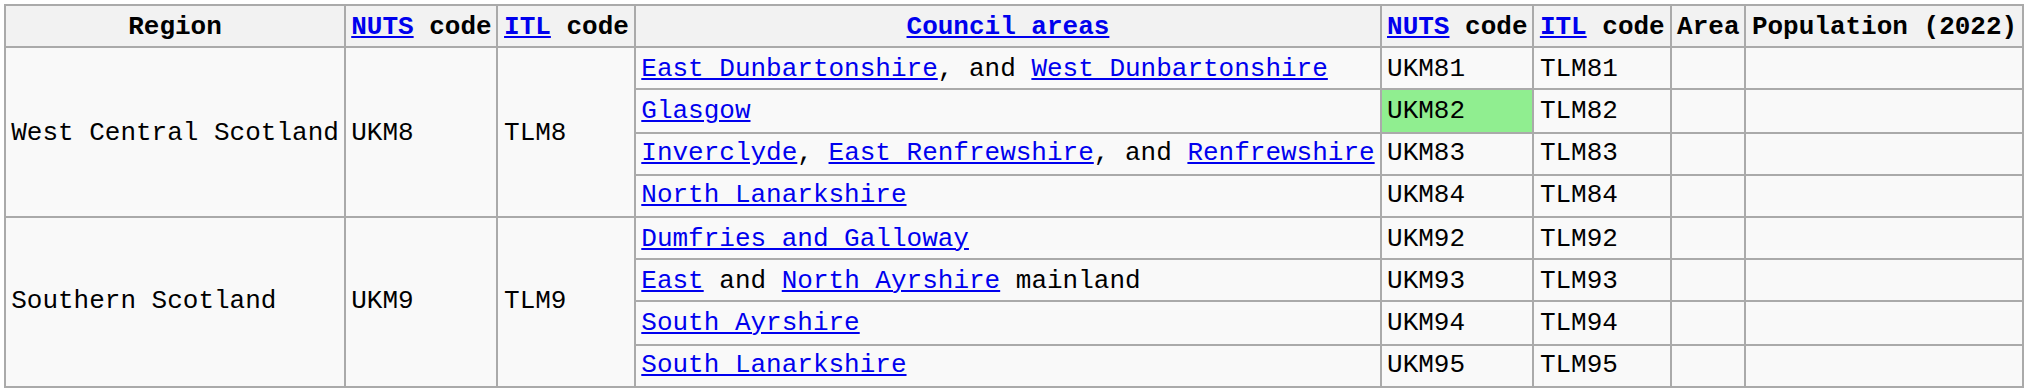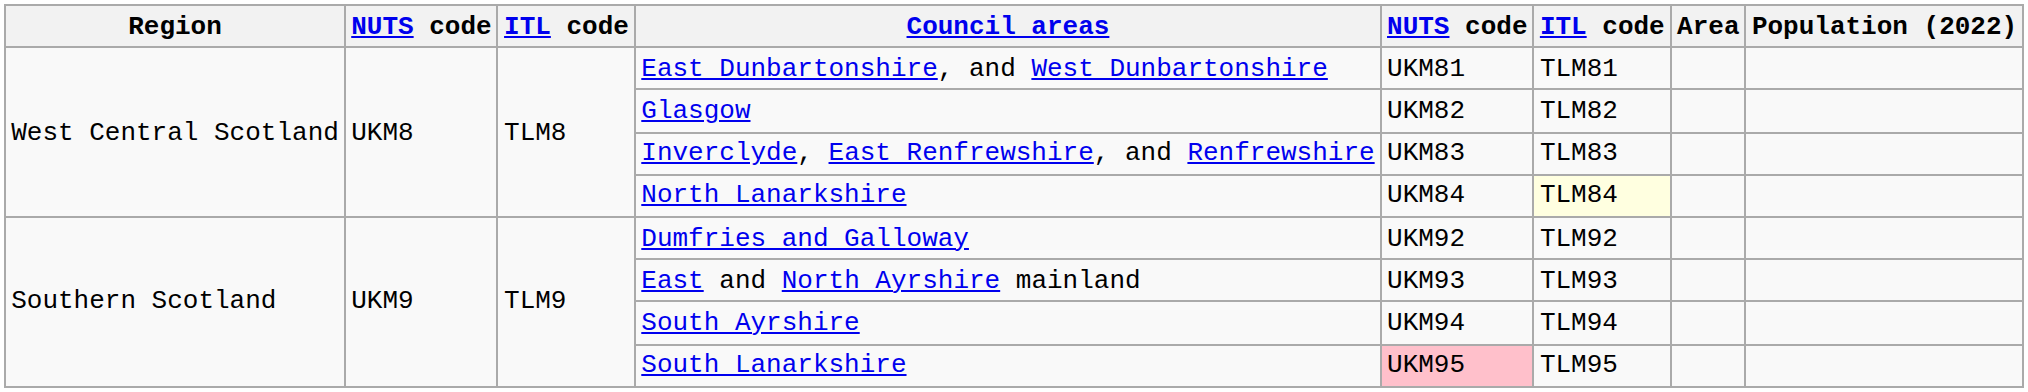Glasgow | column 5: lightgreen background -> no background
North Lanarkshire | column 6: no background -> lightyellow background
South Lanarkshire | column 5: no background -> pink background
